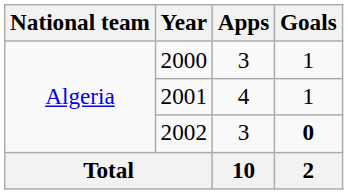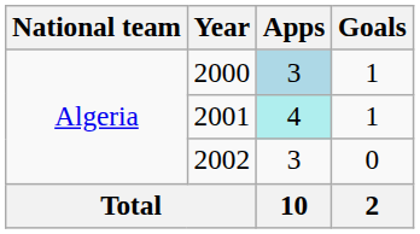2000 | Apps: no background -> lightblue background
2001 | Apps: no background -> paleturquoise background
2002 | Goals: bold -> normal
